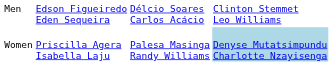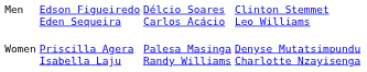Women | column 4: lightblue background -> no background
